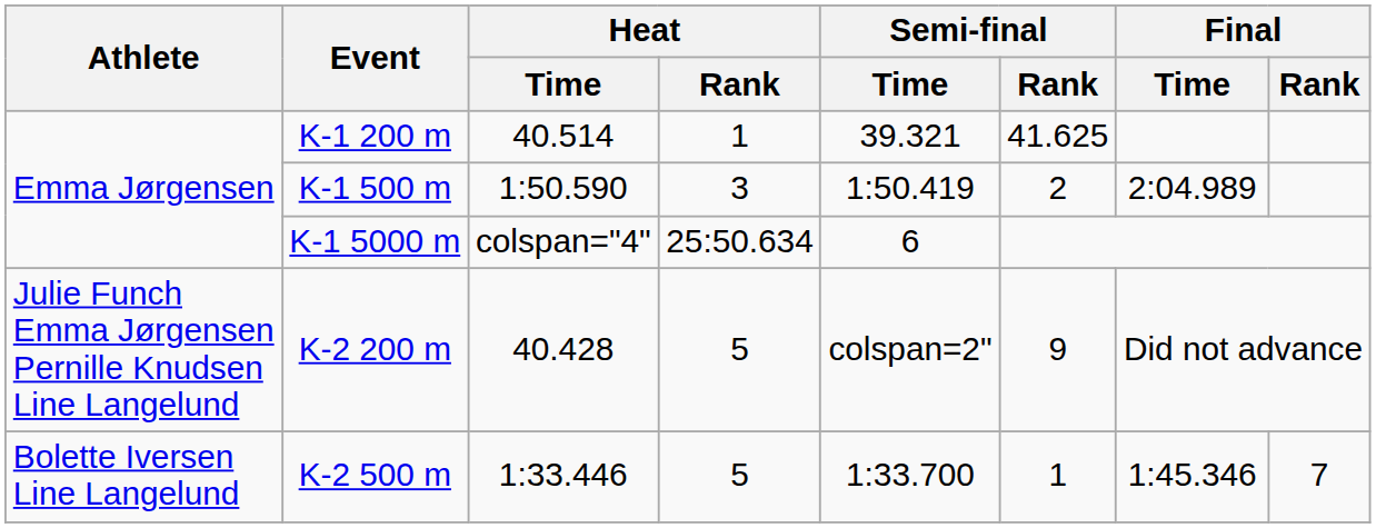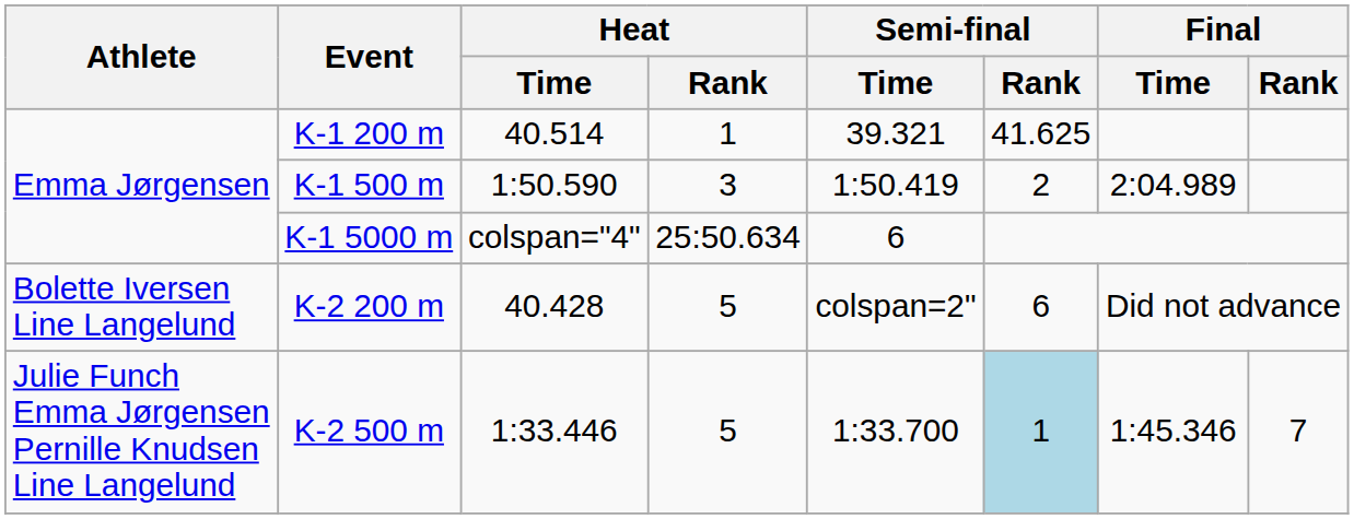K-2 200 m | Athlete: Julie Funch Emma Jørgensen Pernille Knudsen Line Langelund -> Bolette Iversen Line Langelund
K-2 200 m | Semi-final / Rank: 9 -> 6
K-2 500 m | Athlete: Bolette Iversen Line Langelund -> Julie Funch Emma Jørgensen Pernille Knudsen Line Langelund
K-2 500 m | Semi-final / Rank: no background -> lightblue background
